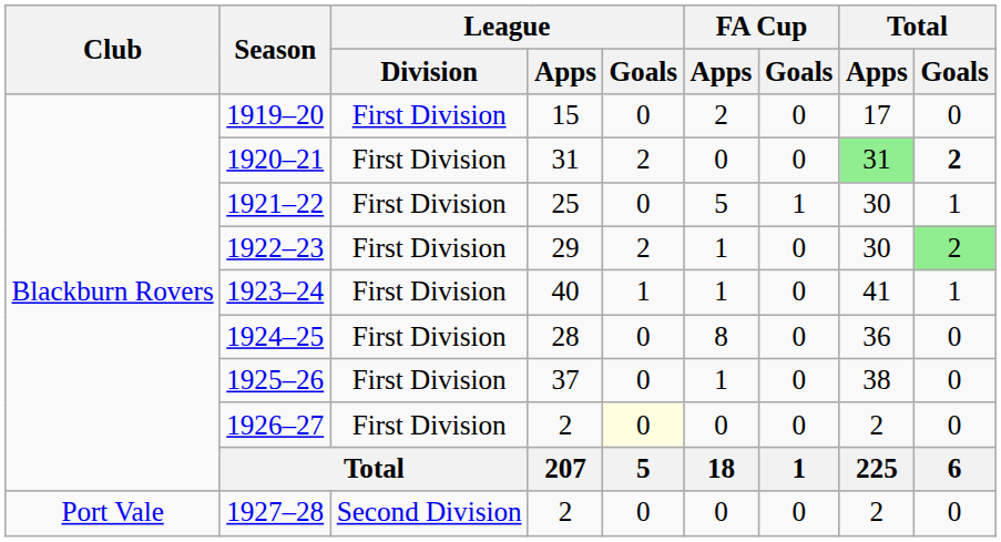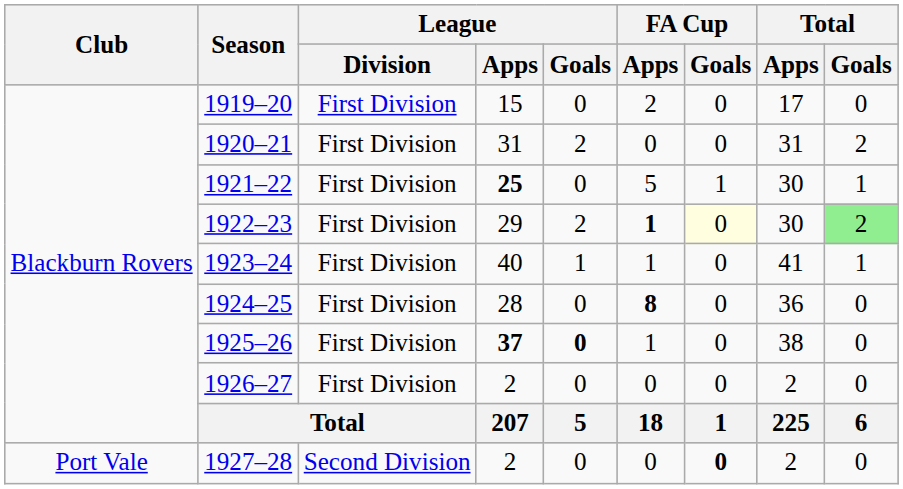1920–21 | Total / Apps: lightgreen background -> no background
1920–21 | Total / Goals: bold -> normal
1921–22 | League / Apps: normal -> bold
1922–23 | FA Cup / Apps: normal -> bold
1922–23 | FA Cup / Goals: no background -> lightyellow background
1924–25 | FA Cup / Apps: normal -> bold
1925–26 | League / Apps: normal -> bold
1925–26 | League / Goals: normal -> bold
1926–27 | League / Goals: lightyellow background -> no background
1927–28 | FA Cup / Goals: normal -> bold
